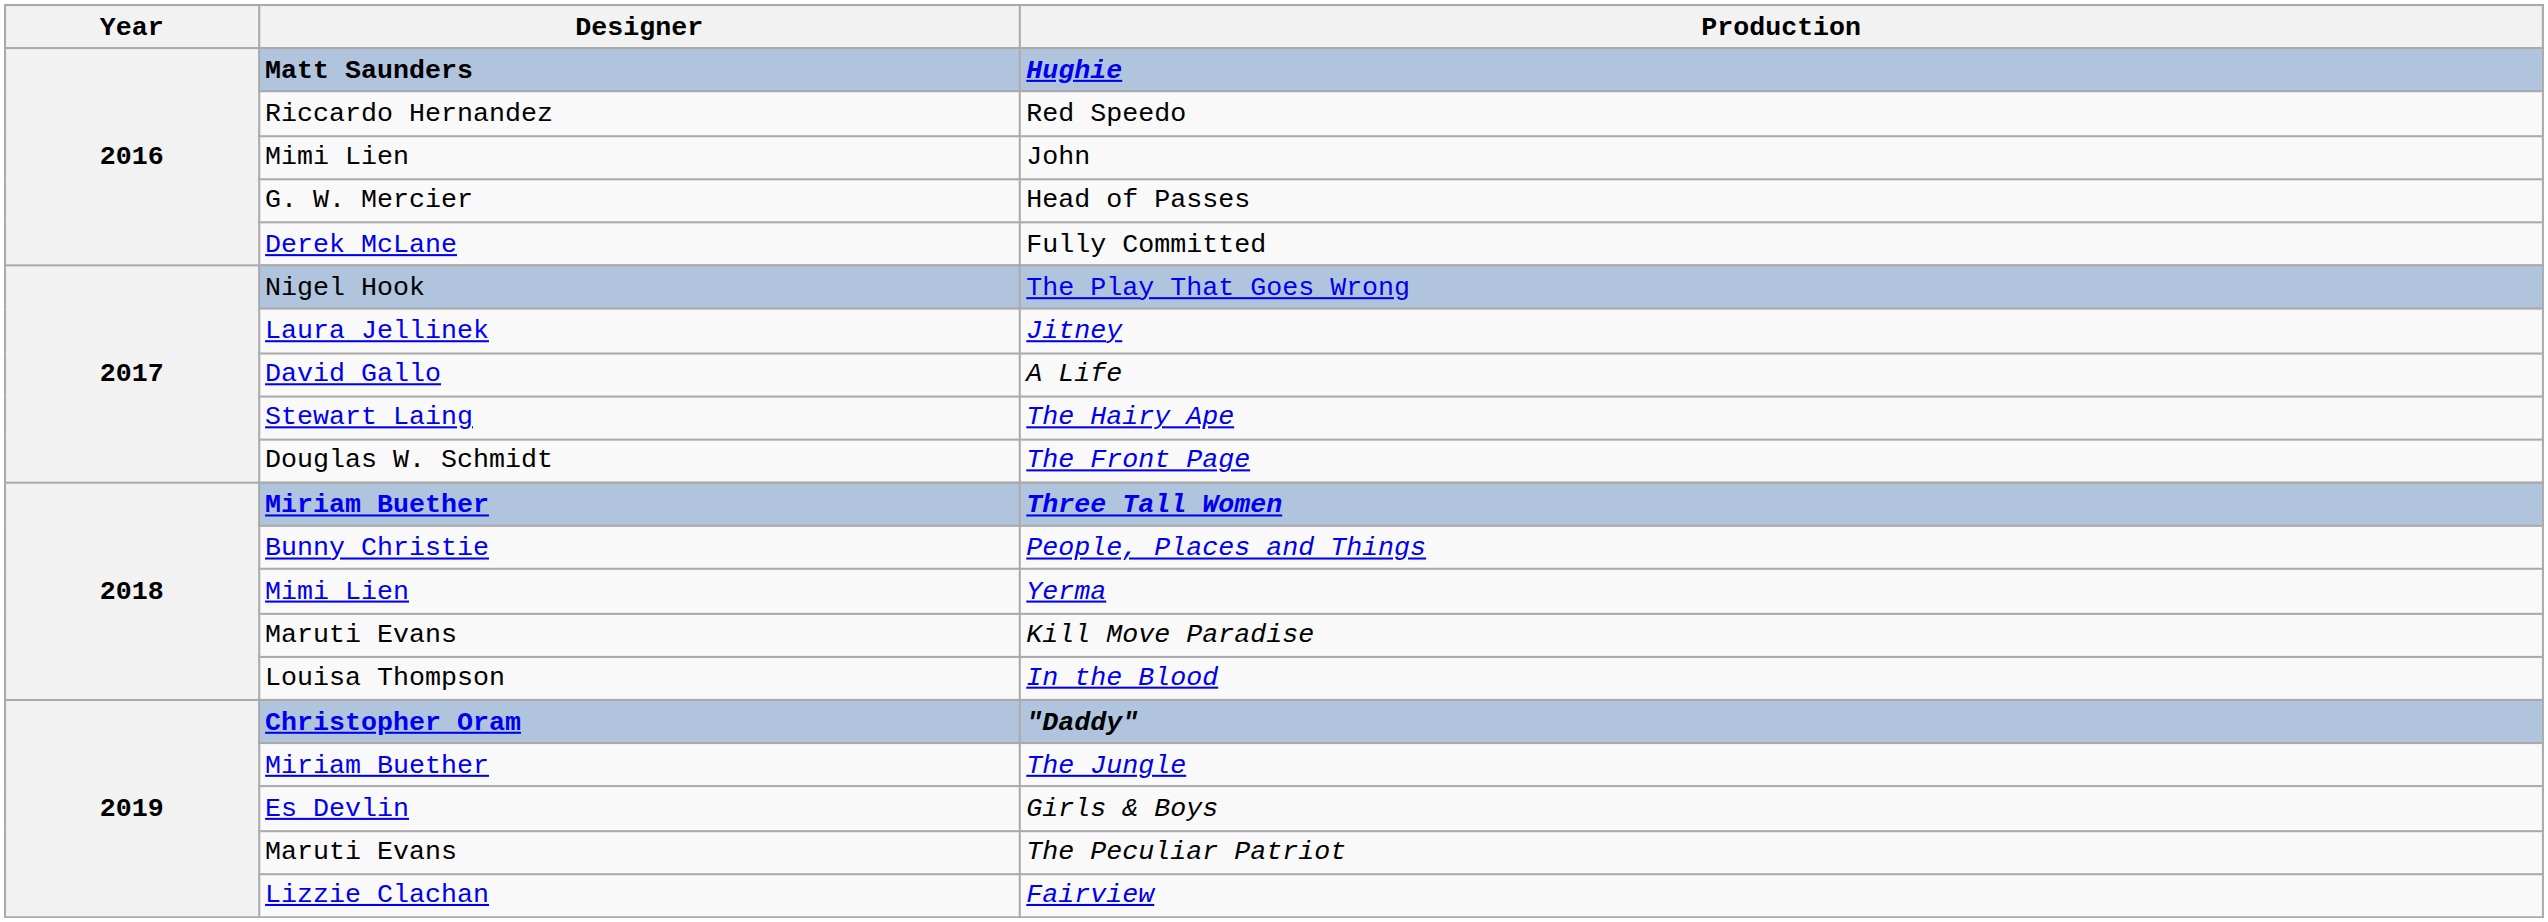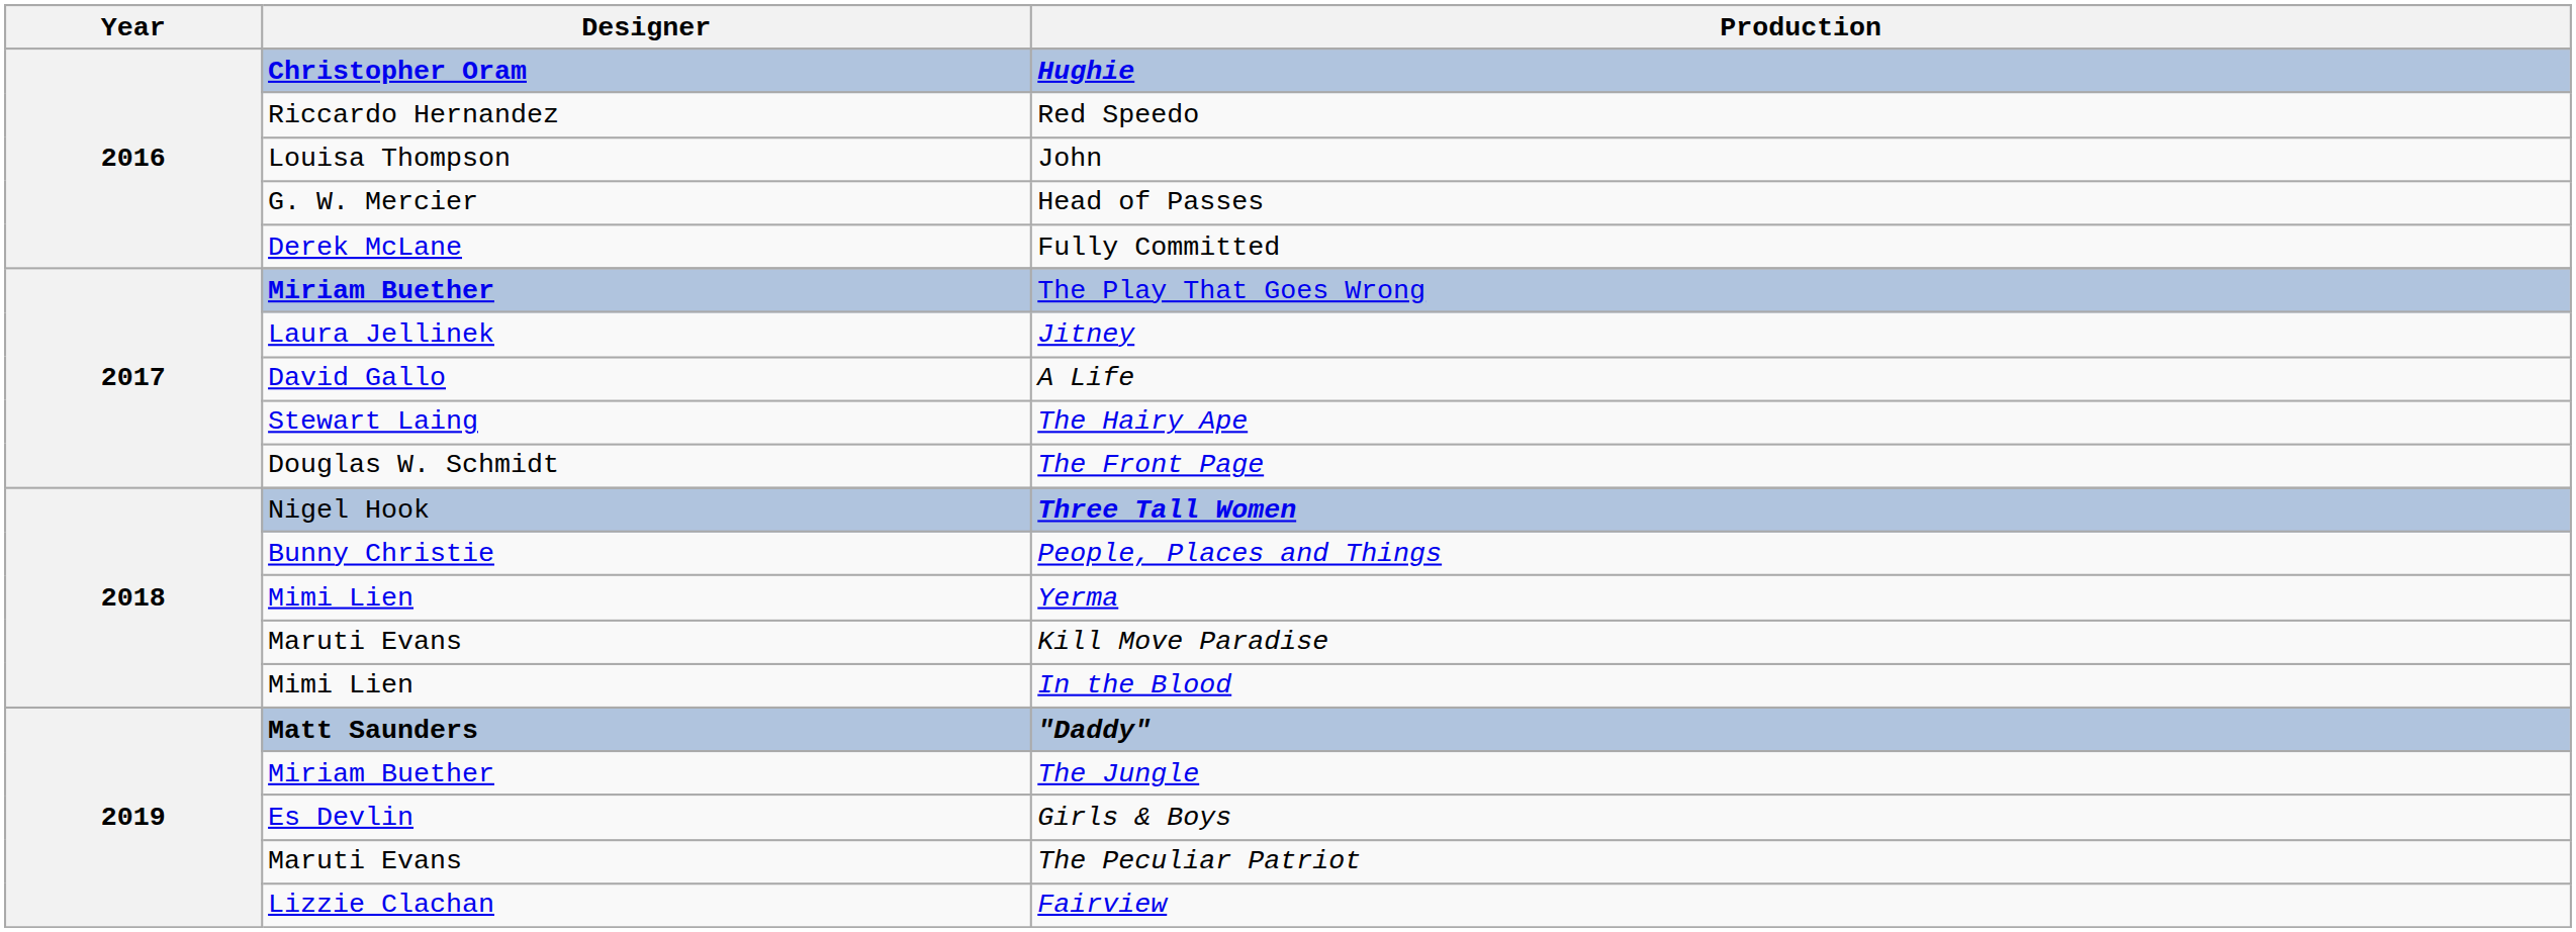Hughie | Designer: Matt Saunders -> Christopher Oram
John | Designer: Mimi Lien -> Louisa Thompson
The Play That Goes Wrong | Designer: Nigel Hook -> Miriam Buether
Three Tall Women | Designer: Miriam Buether -> Nigel Hook
In the Blood | Designer: Louisa Thompson -> Mimi Lien
"Daddy" | Designer: Christopher Oram -> Matt Saunders
